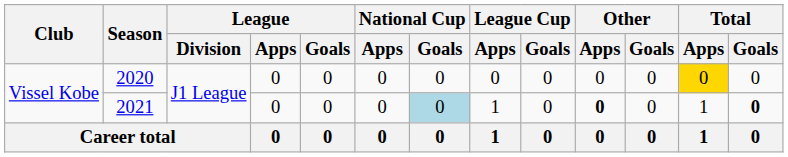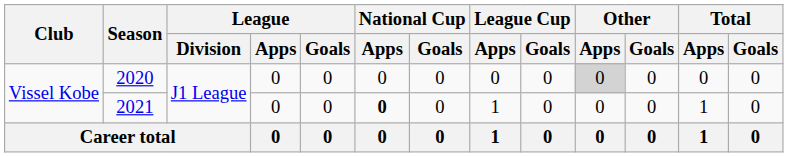2020 | Other / Apps: no background -> lightgrey background
2020 | Total / Apps: gold background -> no background
2021 | National Cup / Apps: normal -> bold
2021 | National Cup / Goals: lightblue background -> no background
2021 | Other / Apps: bold -> normal
2021 | Total / Goals: bold -> normal
